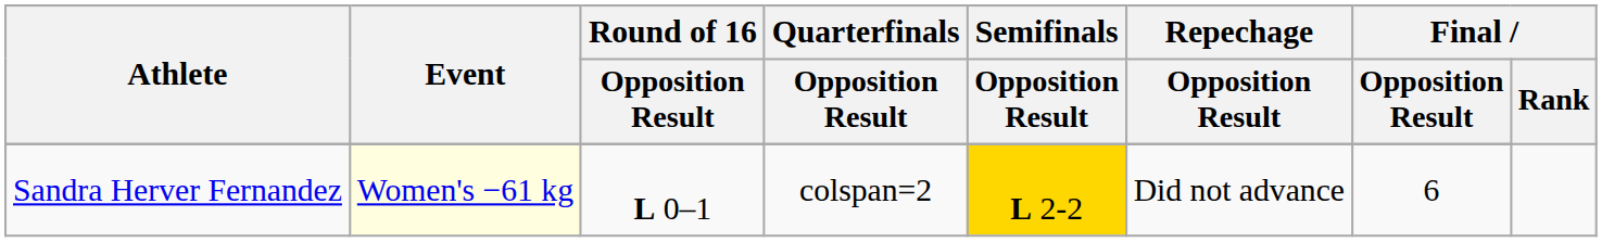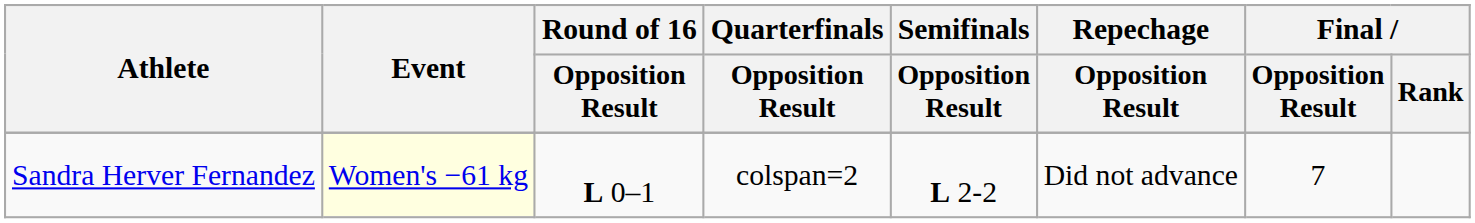Sandra Herver Fernandez | Semifinals / Opposition Result: gold background -> no background
Sandra Herver Fernandez | Final / Opposition Result: 6 -> 7
